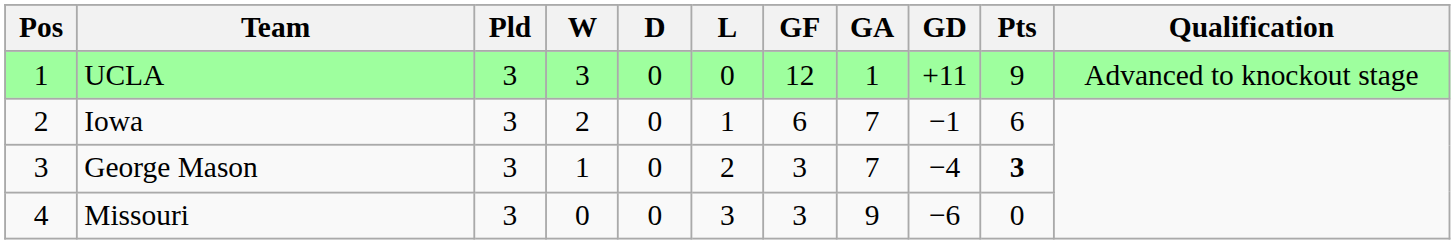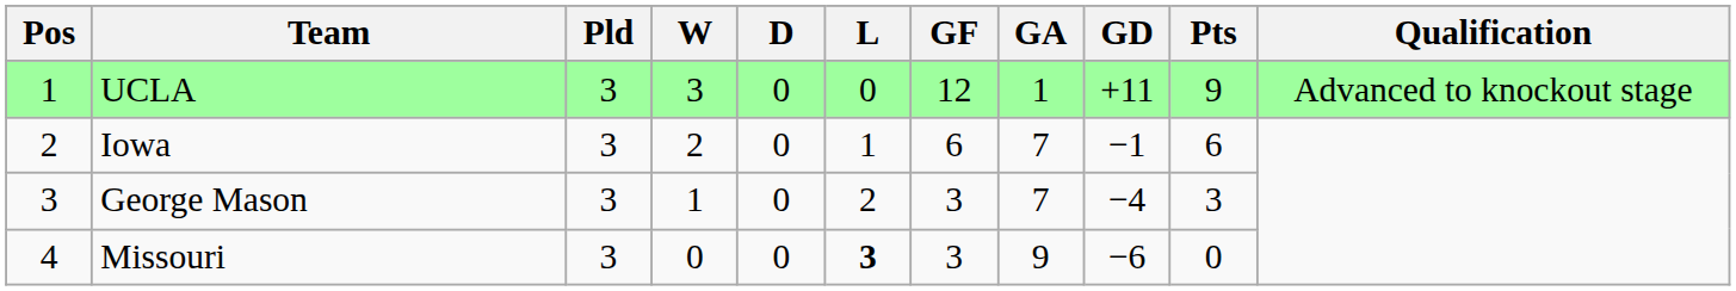George Mason | Pts: bold -> normal
Missouri | L: normal -> bold
